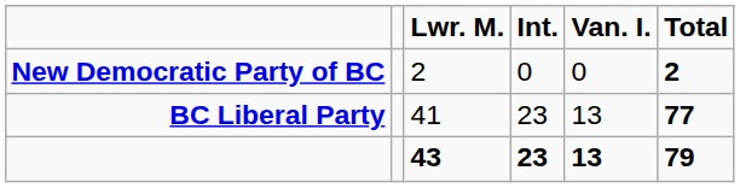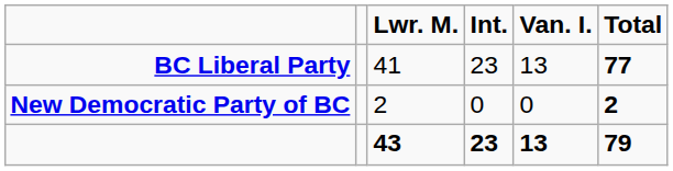rows swapped: BC Liberal Party <-> New Democratic Party of BC
